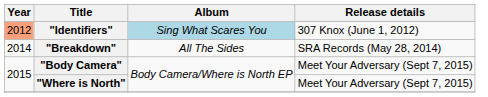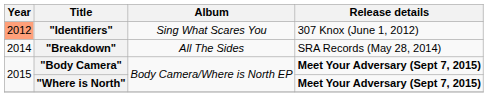"Identifiers" | Album: lightblue background -> no background
"Body Camera" | Release details: normal -> bold
"Where is North" | Release details: normal -> bold
